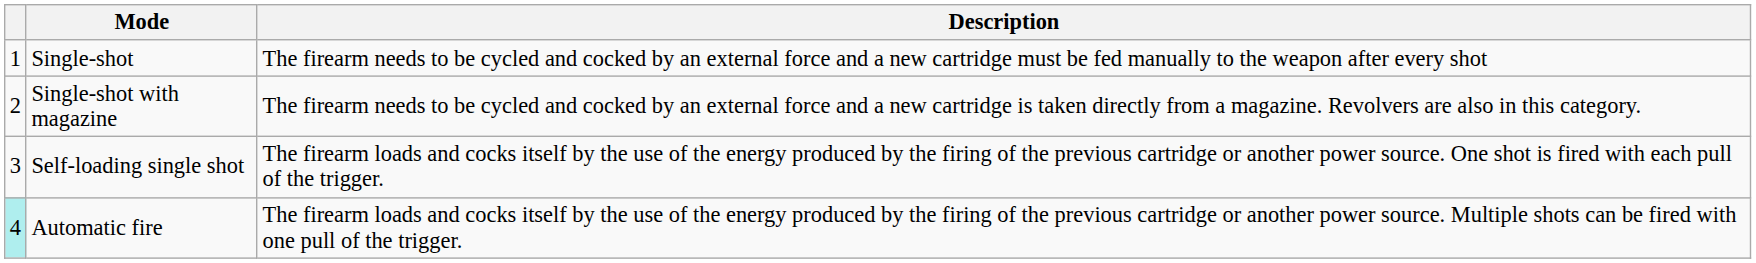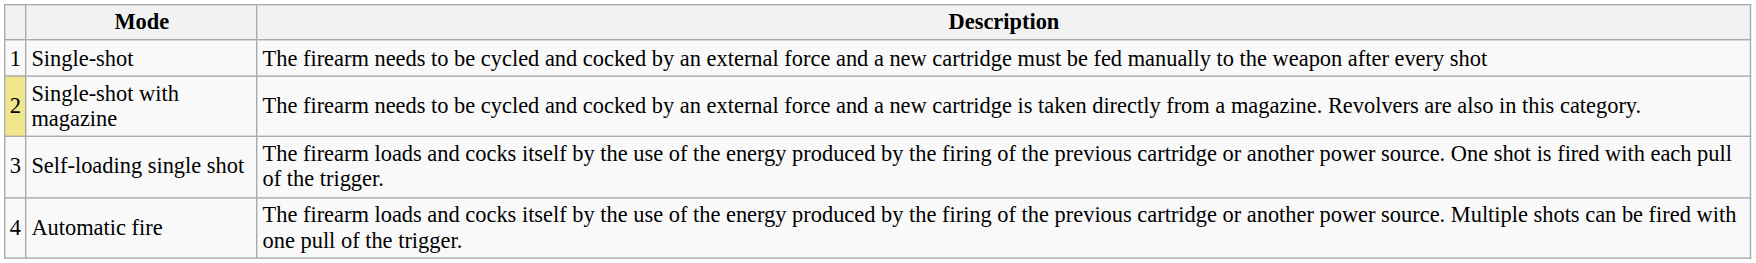Single-shot with magazine | column 1: no background -> khaki background
Automatic fire | column 1: paleturquoise background -> no background
